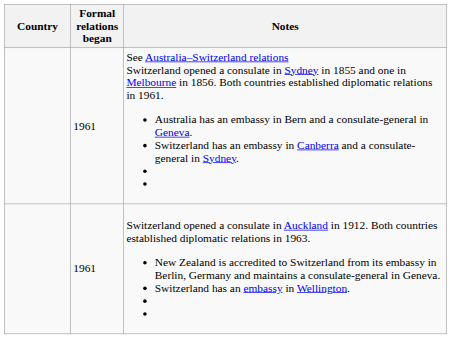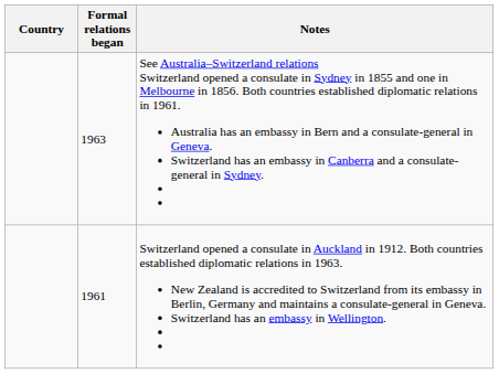row 2 | Formal relations began: 1961 -> 1963
